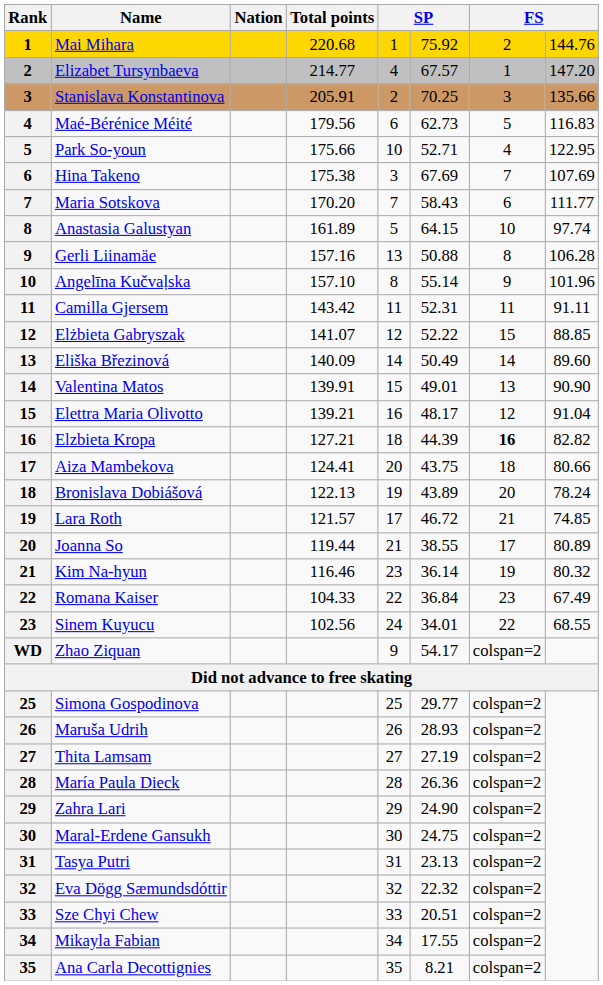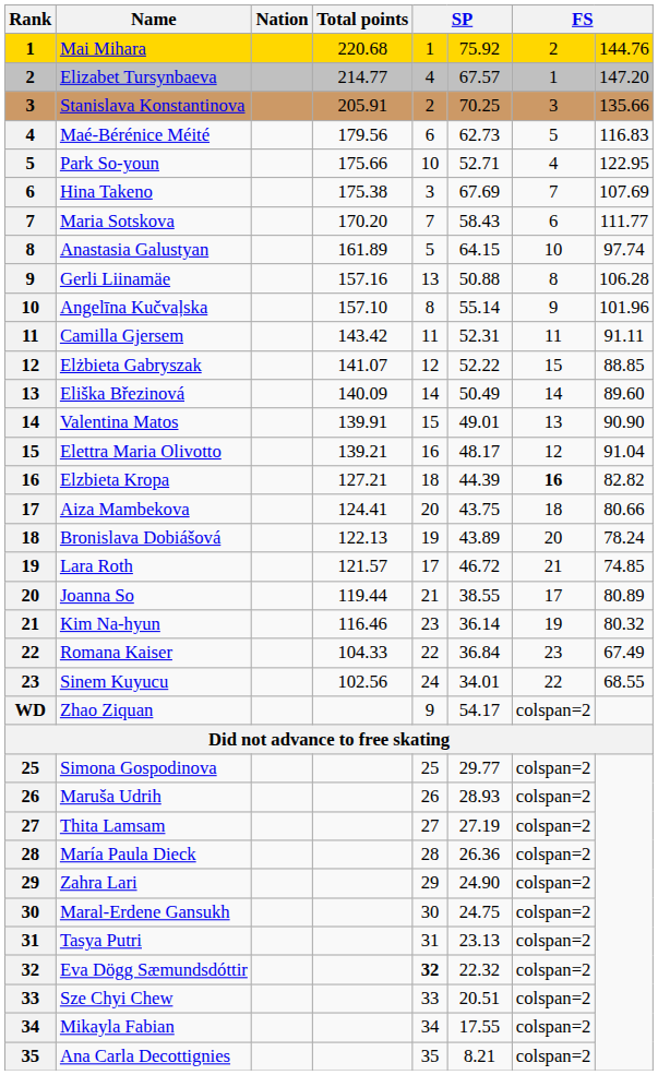Eva Dögg Sæmundsdóttir | column 5: normal -> bold
